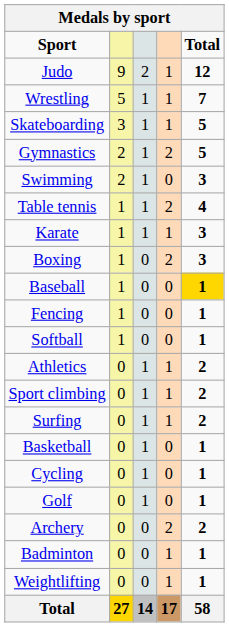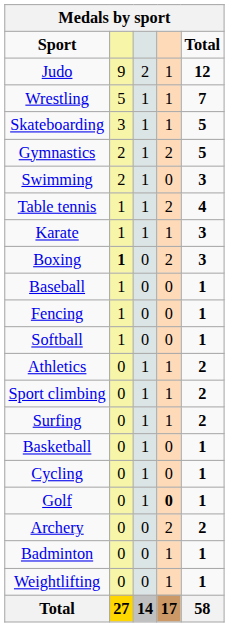Boxing | column 2: normal -> bold
Baseball | Total: gold background -> no background
Golf | column 4: normal -> bold
